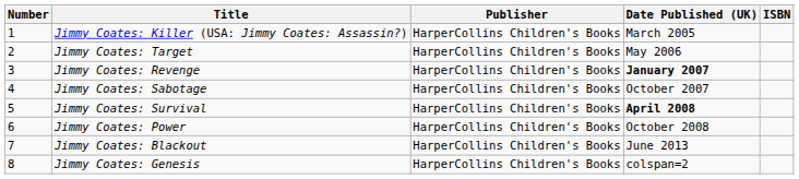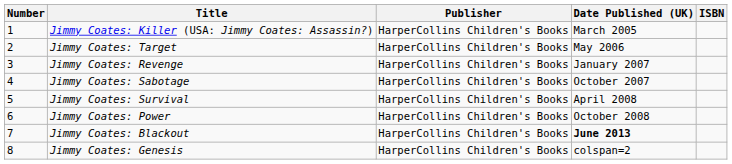Jimmy Coates: Revenge | Date Published (UK): bold -> normal
Jimmy Coates: Survival | Date Published (UK): bold -> normal
Jimmy Coates: Blackout | Date Published (UK): normal -> bold
